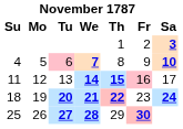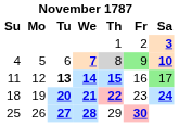4 | November 1787 / Tu: pink background -> no background
4 | November 1787 / Th: no background -> lightgrey background
4 | November 1787 / Fr: no background -> lightgreen background
11 | November 1787 / Tu: normal -> bold
11 | November 1787 / Fr: pink background -> no background
11 | Sa: no background -> lightgreen background
